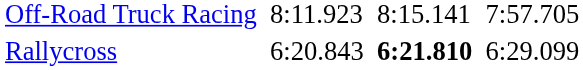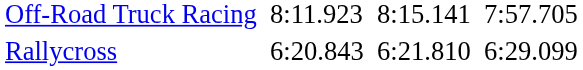Rallycross | column 3: bold -> normal
